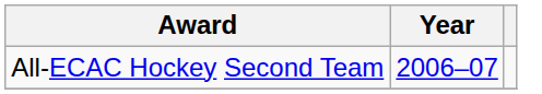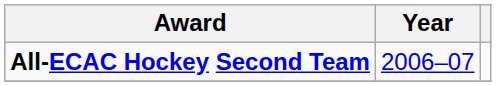row 2 | Award: normal -> bold
